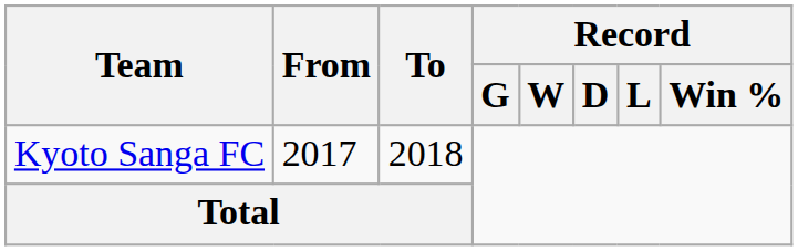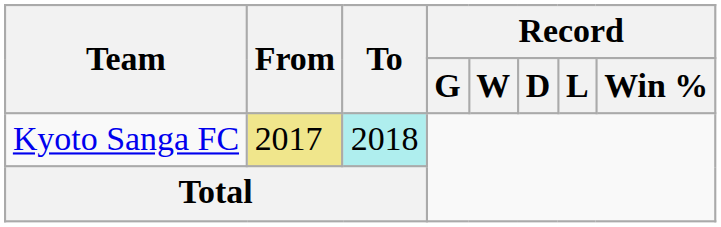Kyoto Sanga FC | From: no background -> khaki background
Kyoto Sanga FC | To: no background -> paleturquoise background
